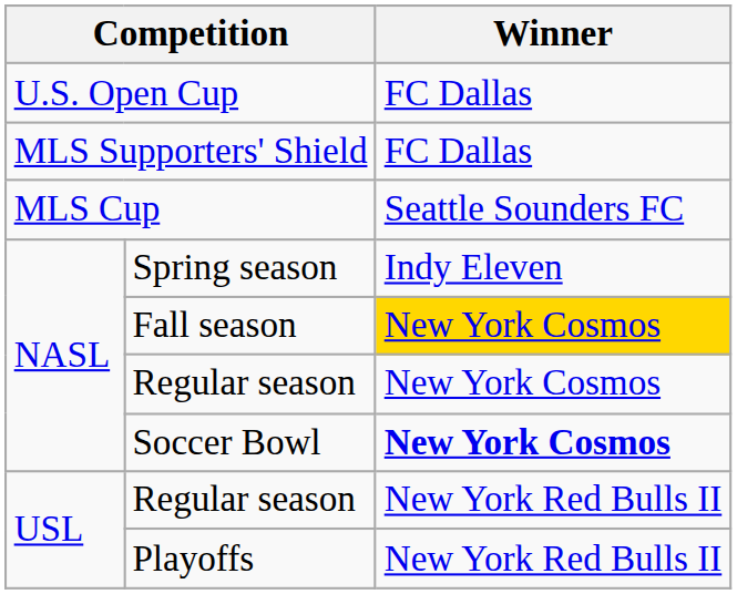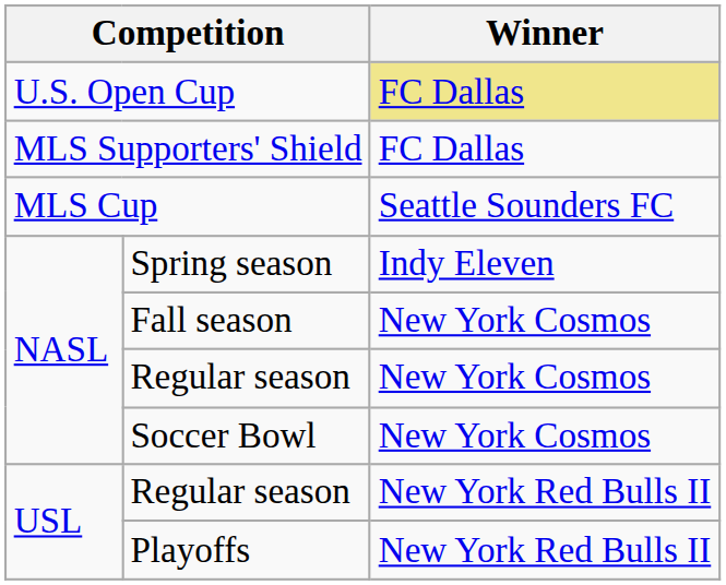U.S. Open Cup | Winner: no background -> khaki background
Fall season | Winner: gold background -> no background
Soccer Bowl | Winner: bold -> normal
